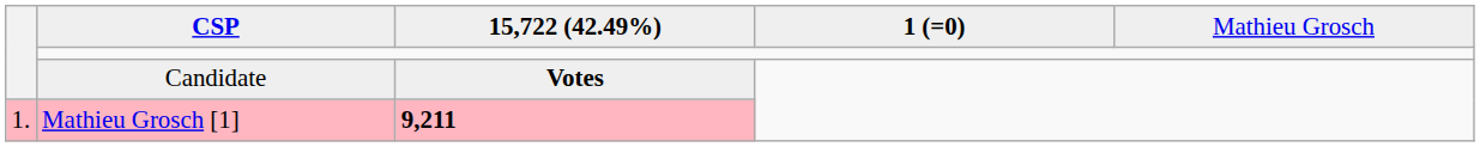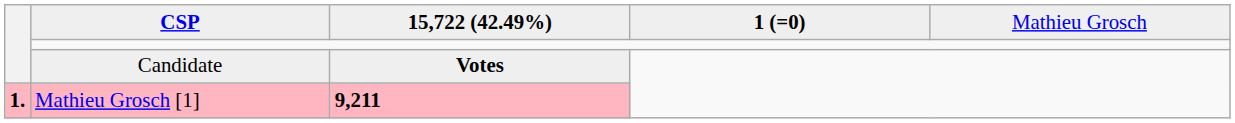Mathieu Grosch [1] | column 1: normal -> bold
